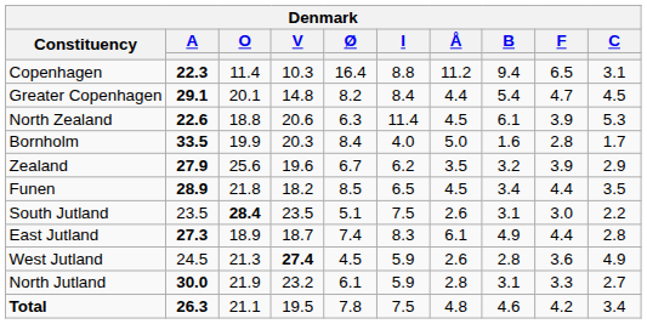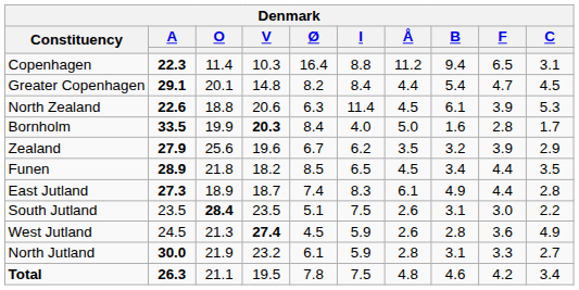Bornholm | V: normal -> bold
rows swapped: South Jutland <-> East Jutland
